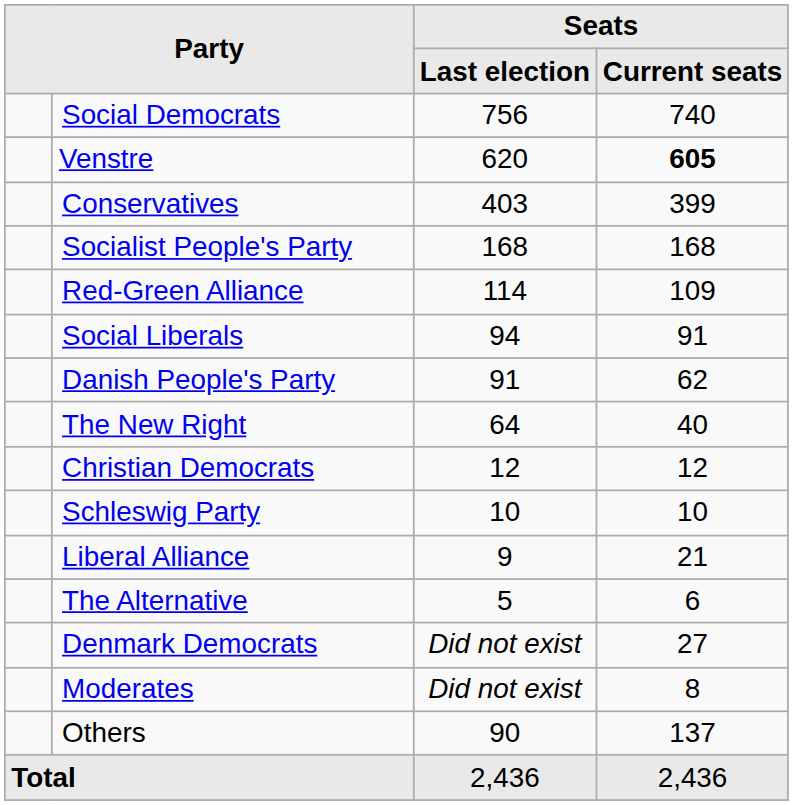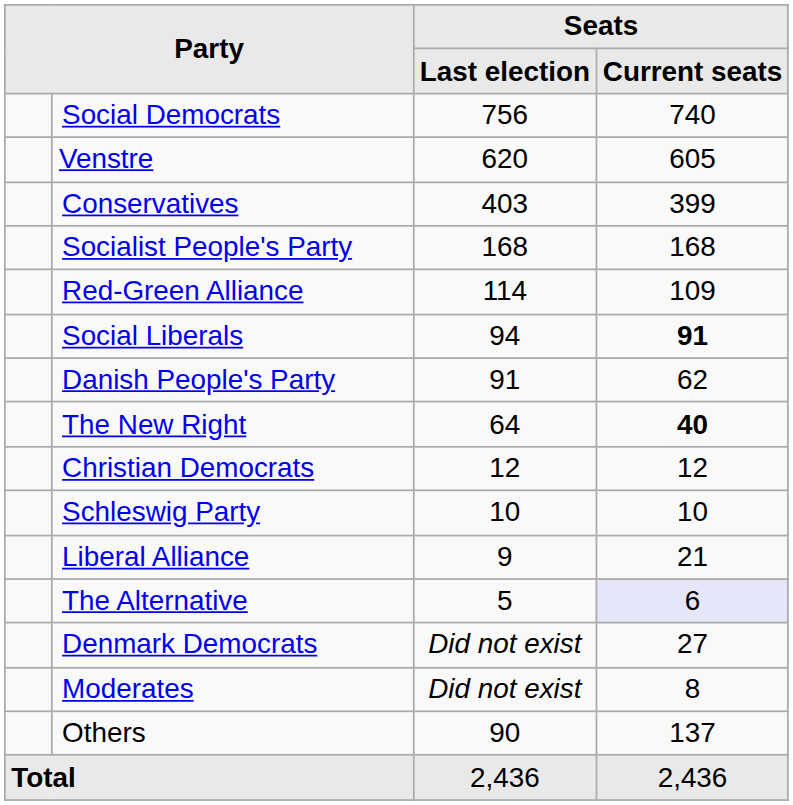Venstre | Seats / Current seats: bold -> normal
Social Liberals | Seats / Current seats: normal -> bold
The New Right | Seats / Current seats: normal -> bold
The Alternative | Seats / Current seats: no background -> lavender background
